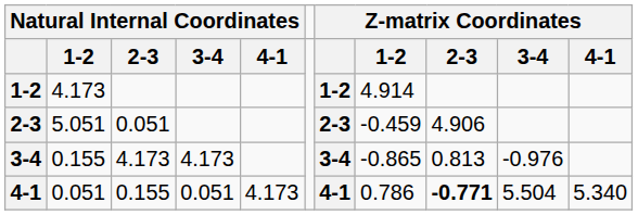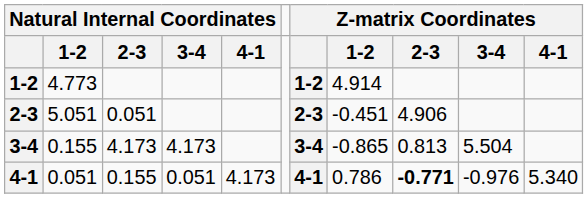row 3 | column 2: 4.173 -> 4.773
row 4 | column 8: -0.459 -> -0.451
row 5 | column 10: -0.976 -> 5.504
row 6 | column 10: 5.504 -> -0.976
